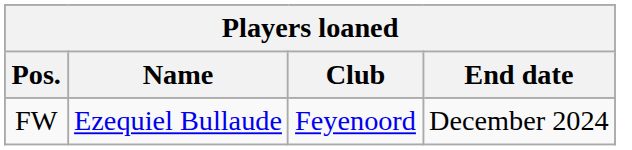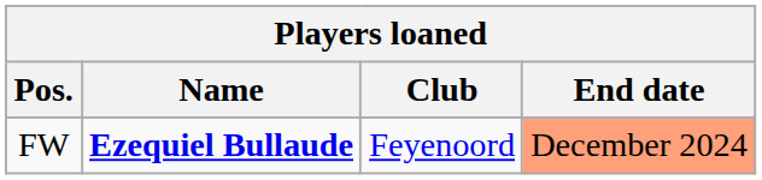FW | Name: normal -> bold
FW | End date: no background -> lightsalmon background
